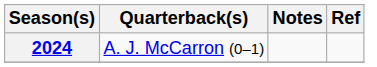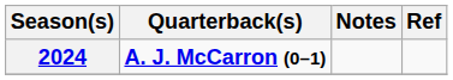2024 | Quarterback(s): normal -> bold
